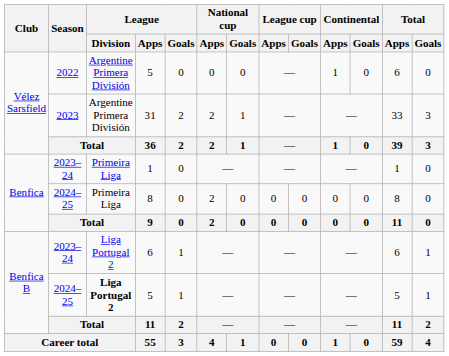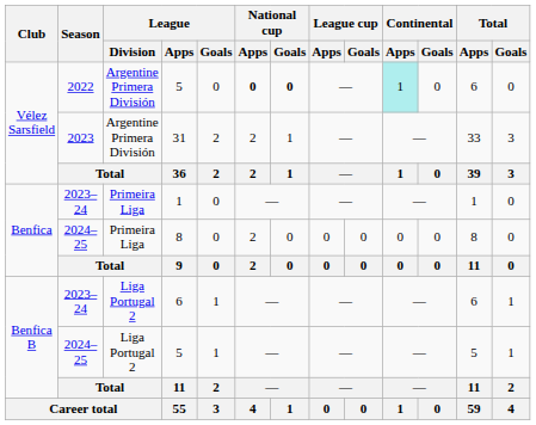2022 / 5 | National cup / Apps: normal -> bold
2022 / 5 | National cup / Goals: normal -> bold
2022 / 5 | Continental / Apps: no background -> paleturquoise background
2024–25 / 5 | League / Division: bold -> normal
